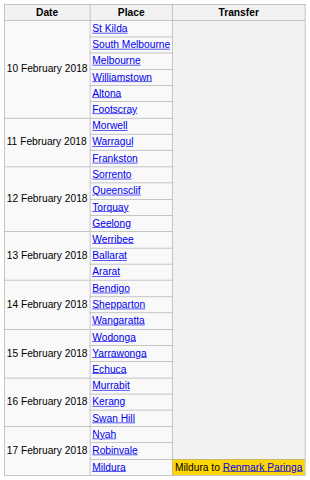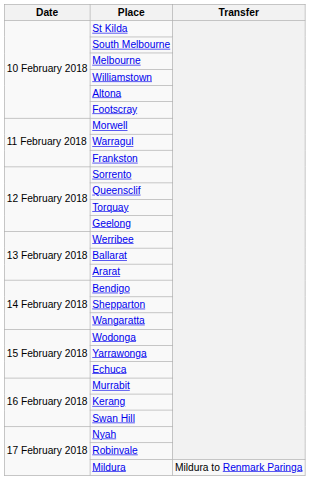Mildura | Transfer: gold background -> no background
